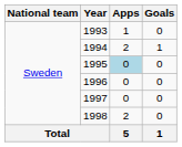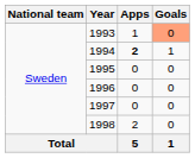1993 | Goals: no background -> lightsalmon background
1994 | Apps: normal -> bold
1995 | Apps: lightblue background -> no background
